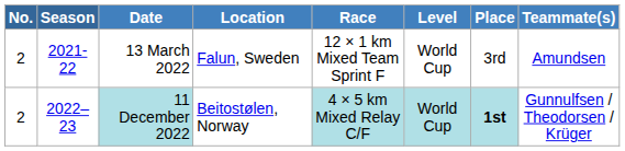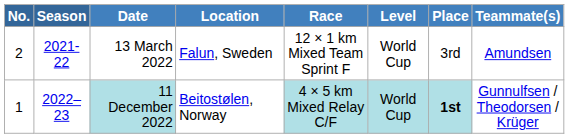11 December 2022 | No.: 2 -> 1
